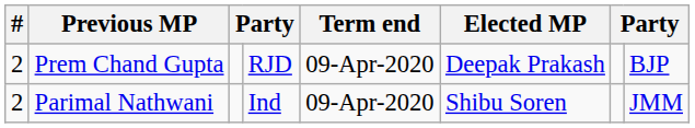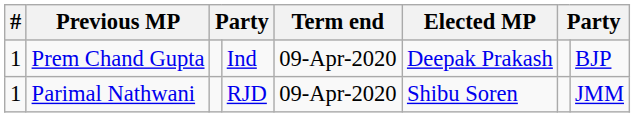Prem Chand Gupta | #: 2 -> 1
Prem Chand Gupta | column 4: RJD -> Ind
Parimal Nathwani | #: 2 -> 1
Parimal Nathwani | column 4: Ind -> RJD
